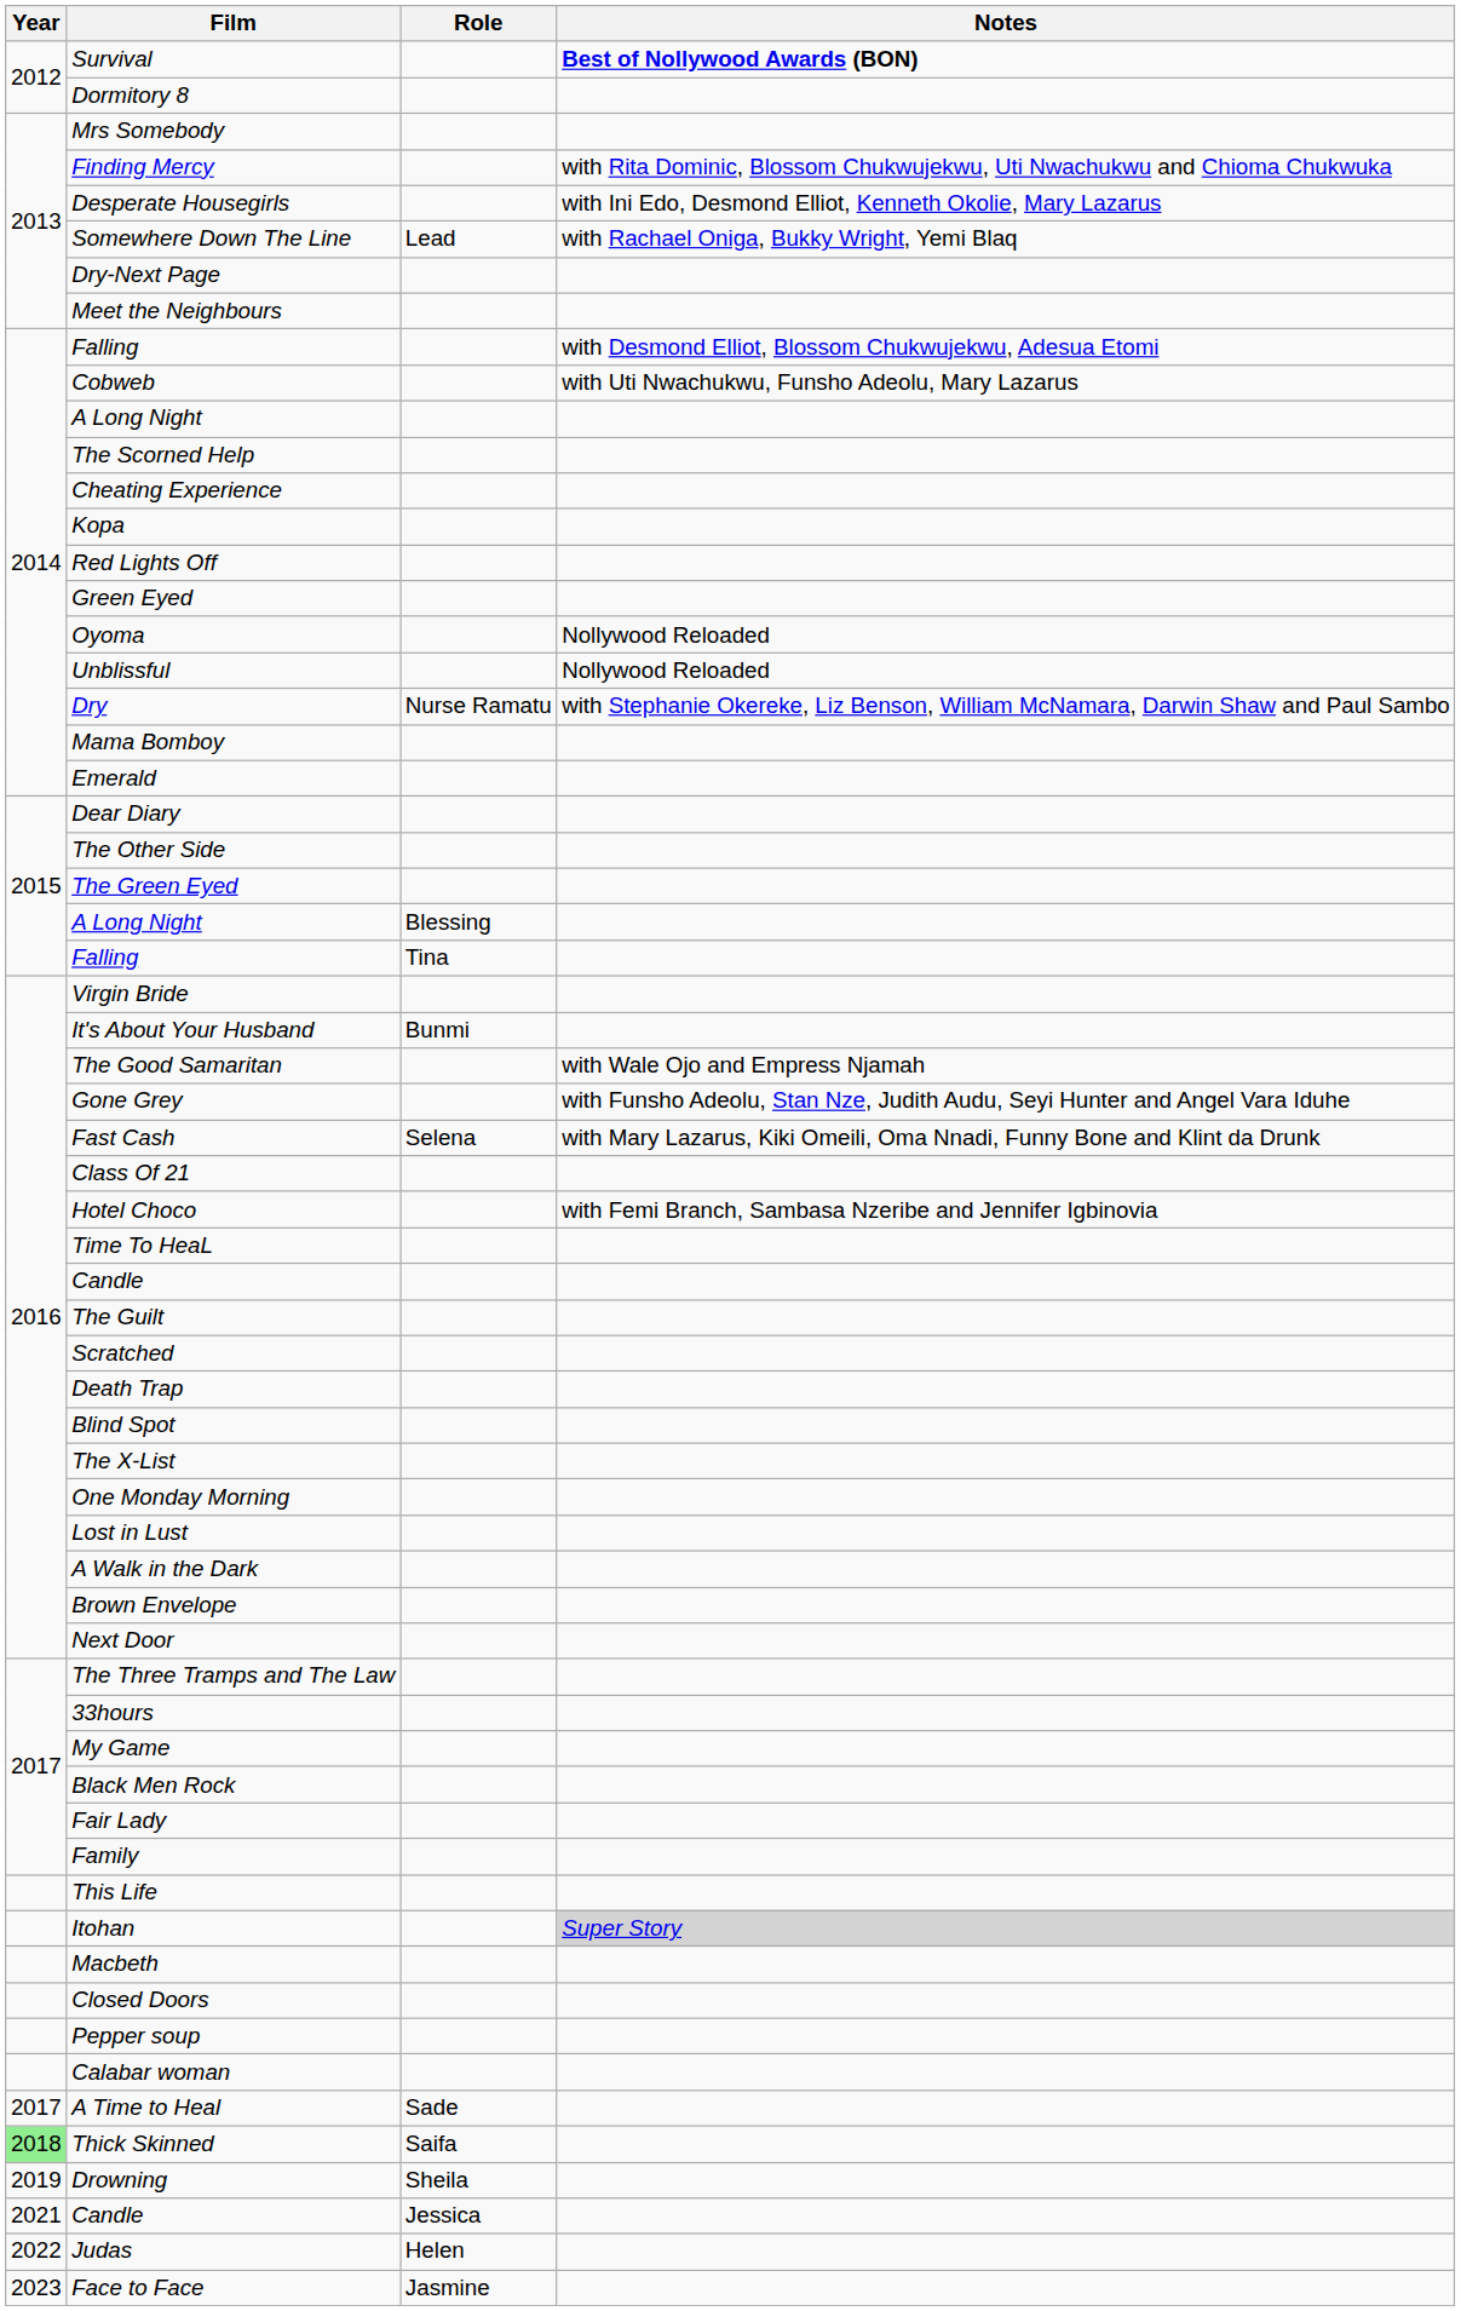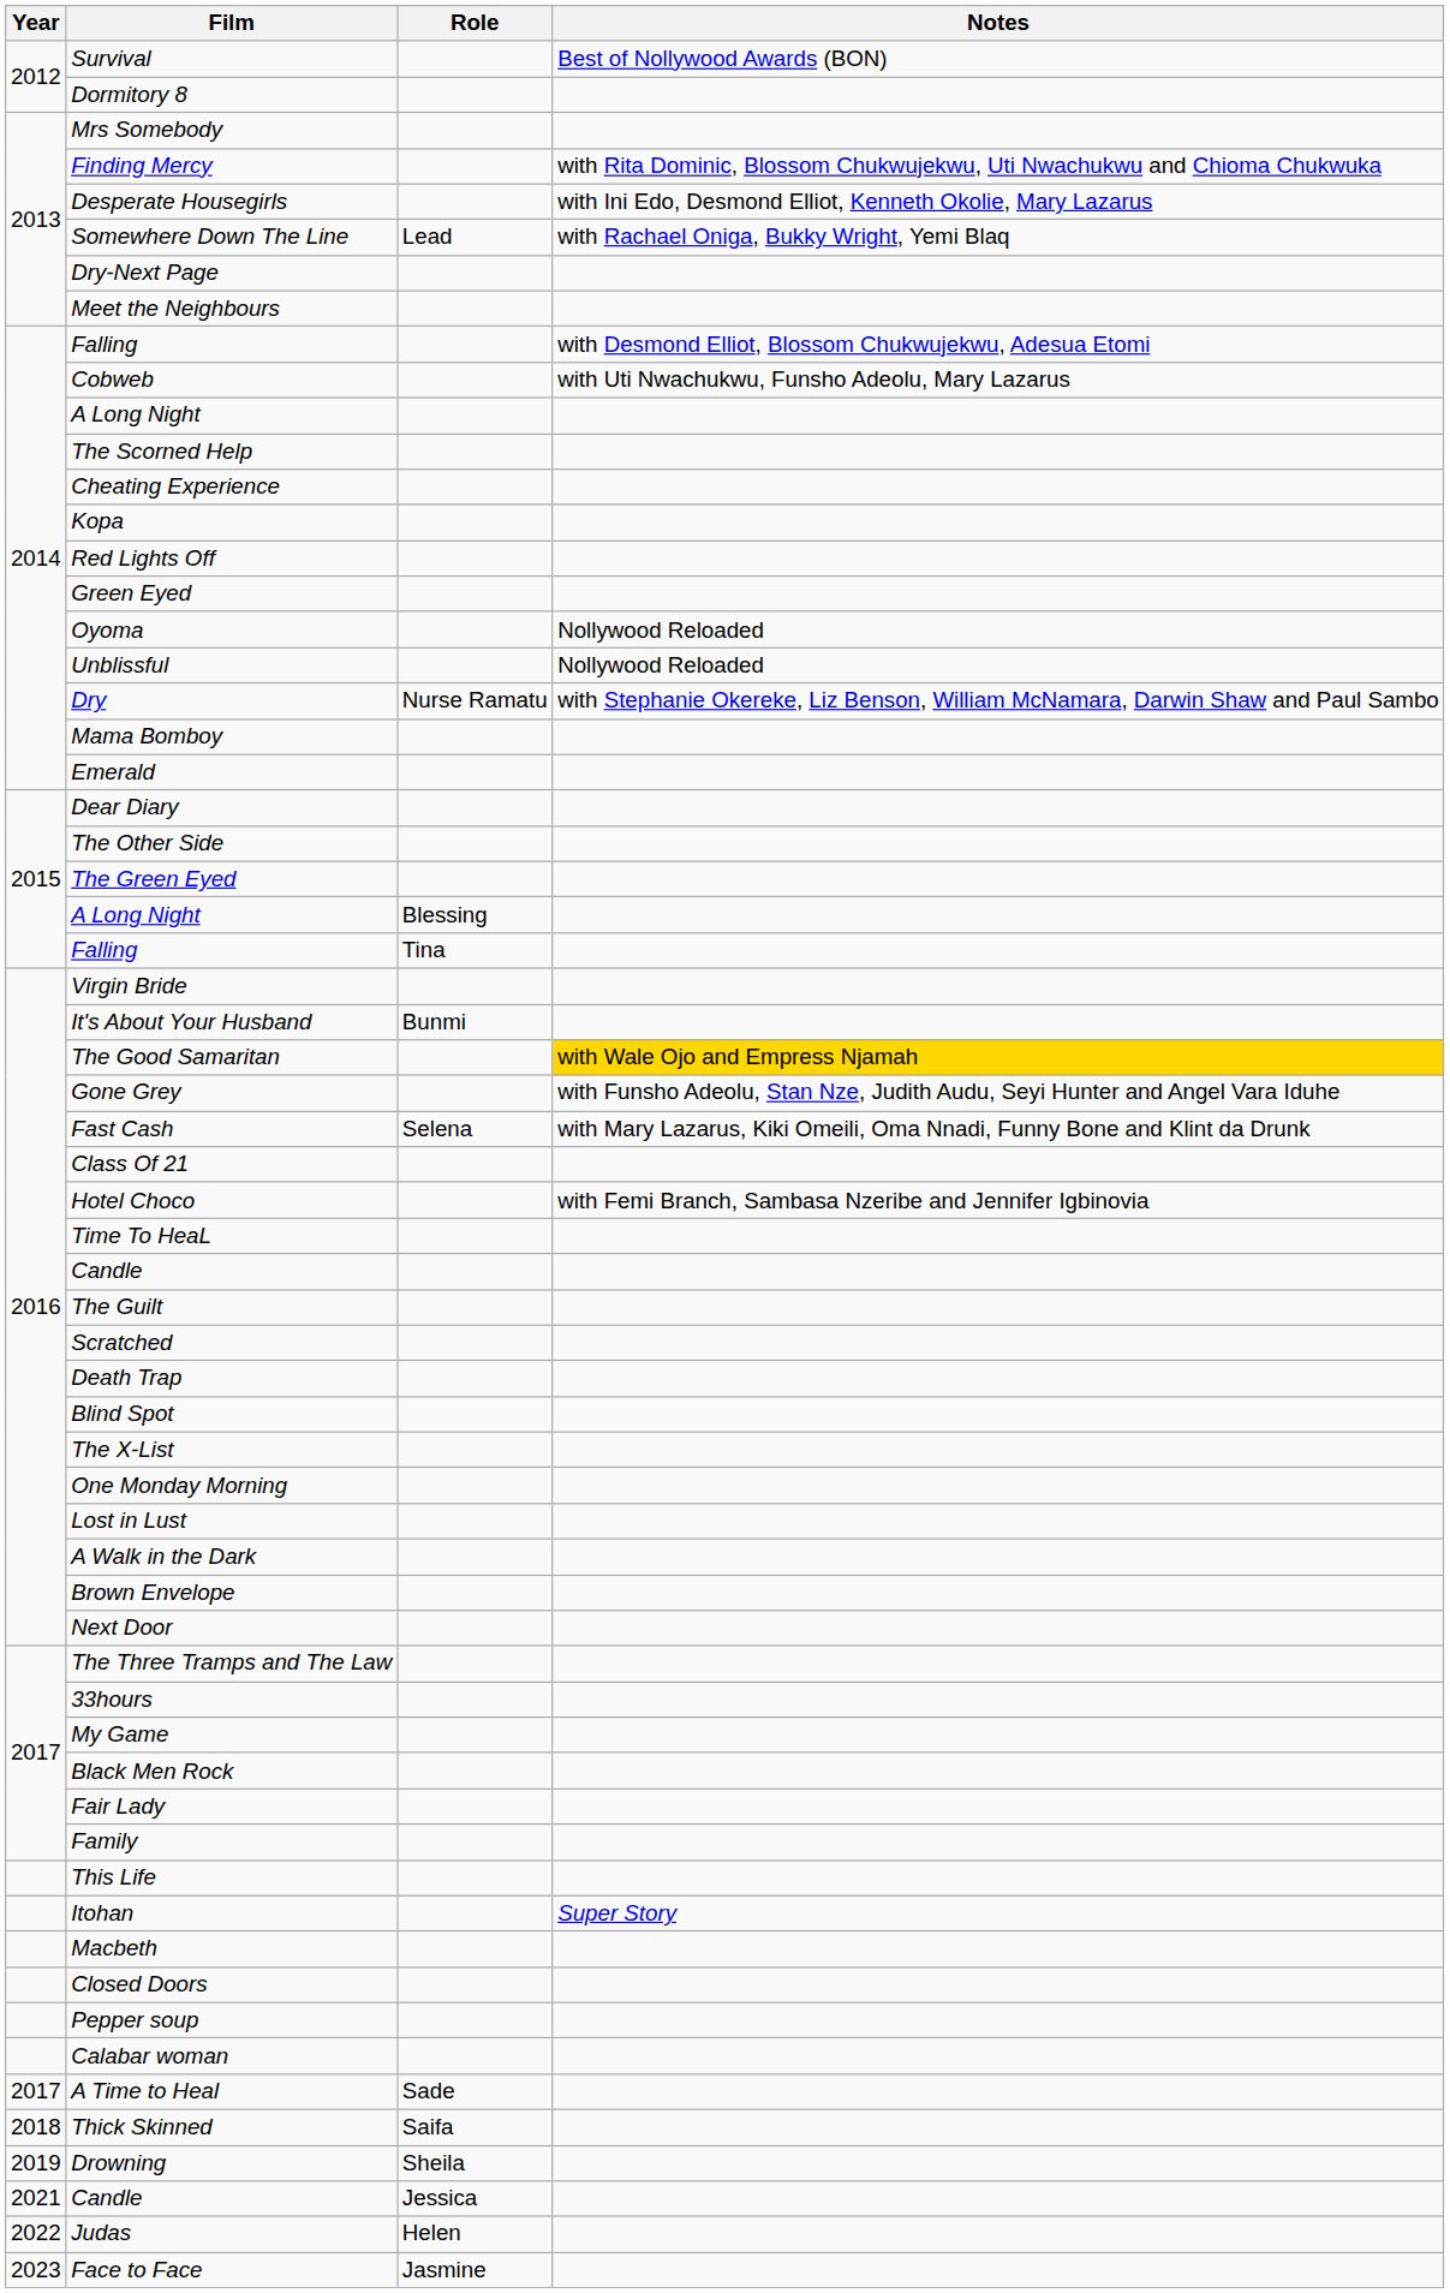Survival | Notes: bold -> normal
The Good Samaritan | Notes: no background -> gold background
Itohan | Notes: lightgrey background -> no background
Thick Skinned | Year: lightgreen background -> no background
